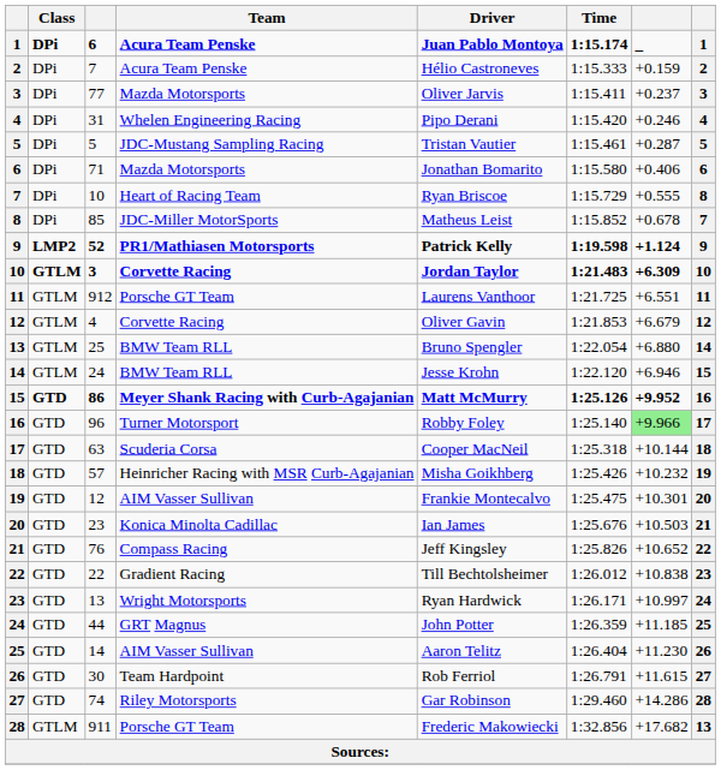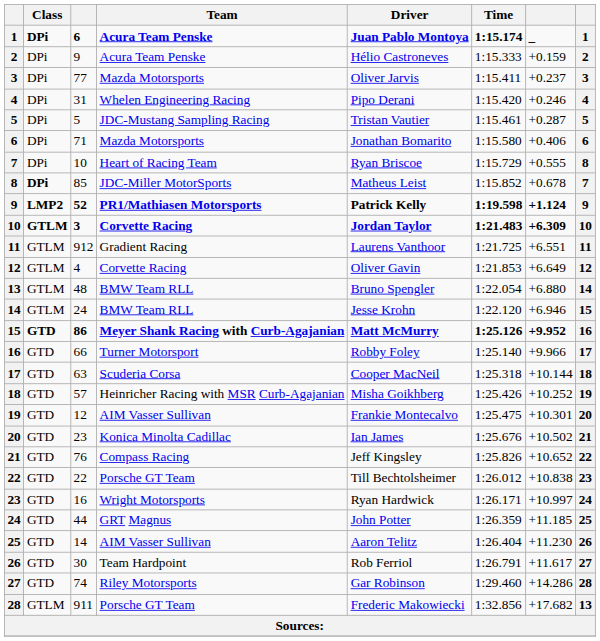row 3 | column 3: 7 -> 9
row 9 | Class: normal -> bold
row 12 | Team: Porsche GT Team -> Gradient Racing
row 13 | column 7: +6.679 -> +6.649
row 14 | column 3: 25 -> 48
row 17 | column 3: 96 -> 66
row 17 | column 7: lightgreen background -> no background
row 19 | column 7: +10.232 -> +10.252
row 21 | column 7: +10.503 -> +10.502
row 23 | Team: Gradient Racing -> Porsche GT Team
row 24 | column 3: 13 -> 16
row 27 | column 7: +11.615 -> +11.617
